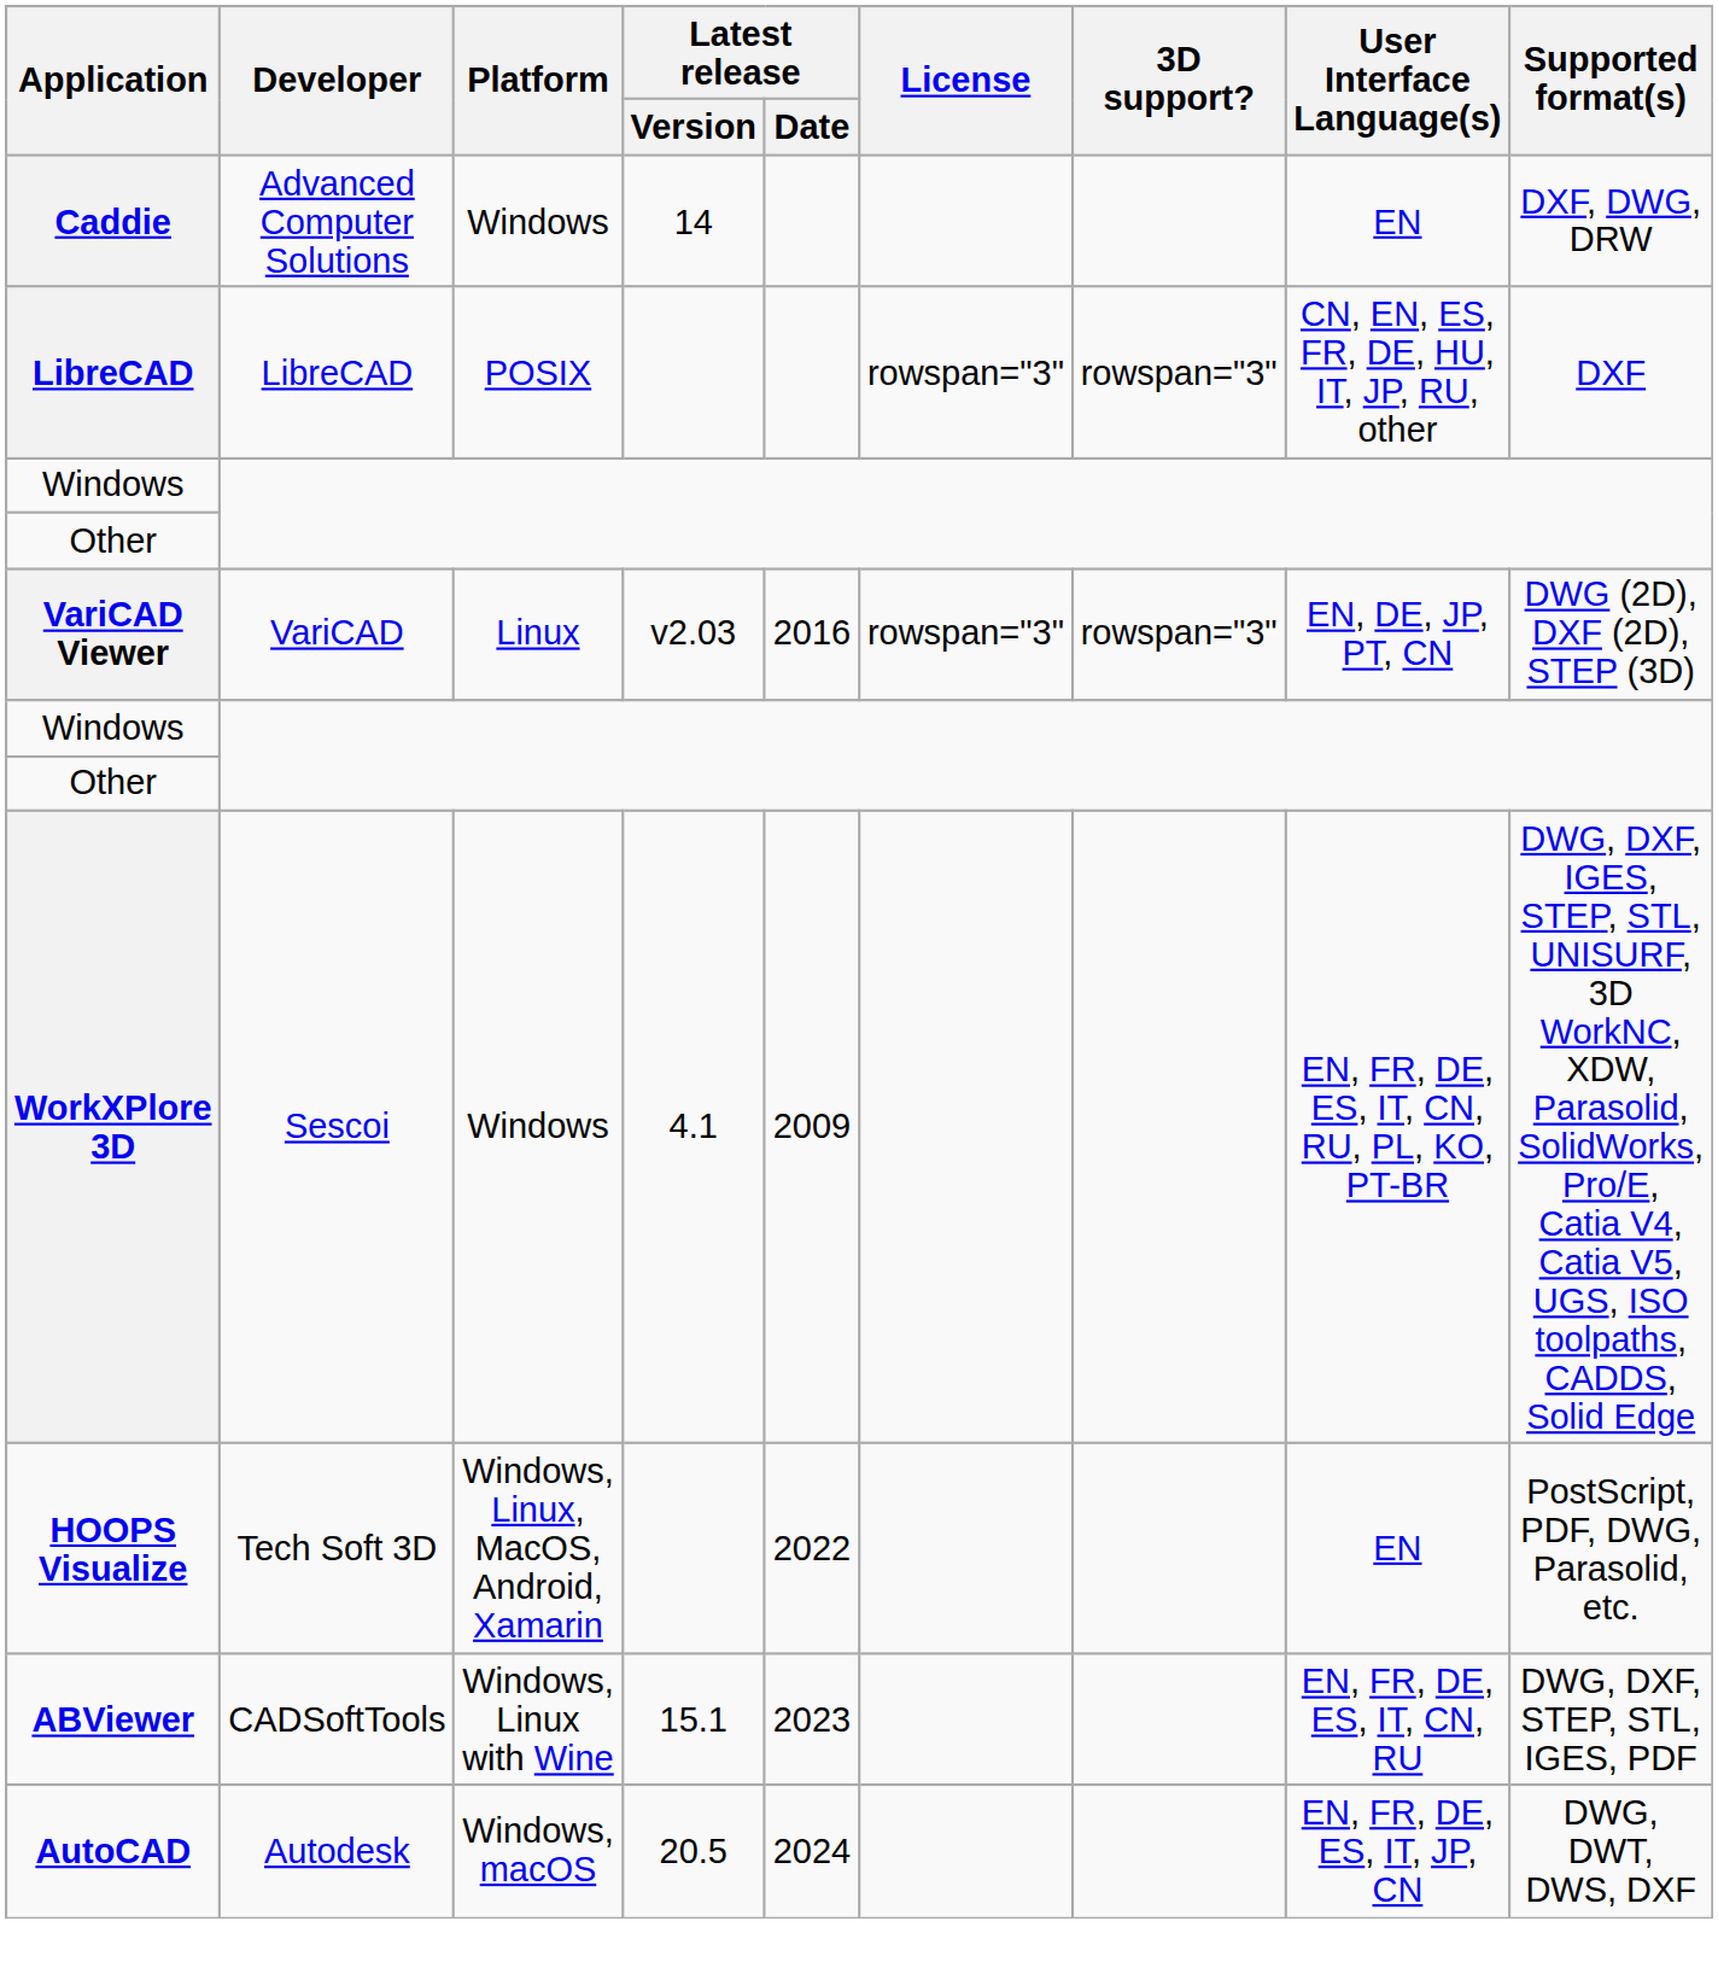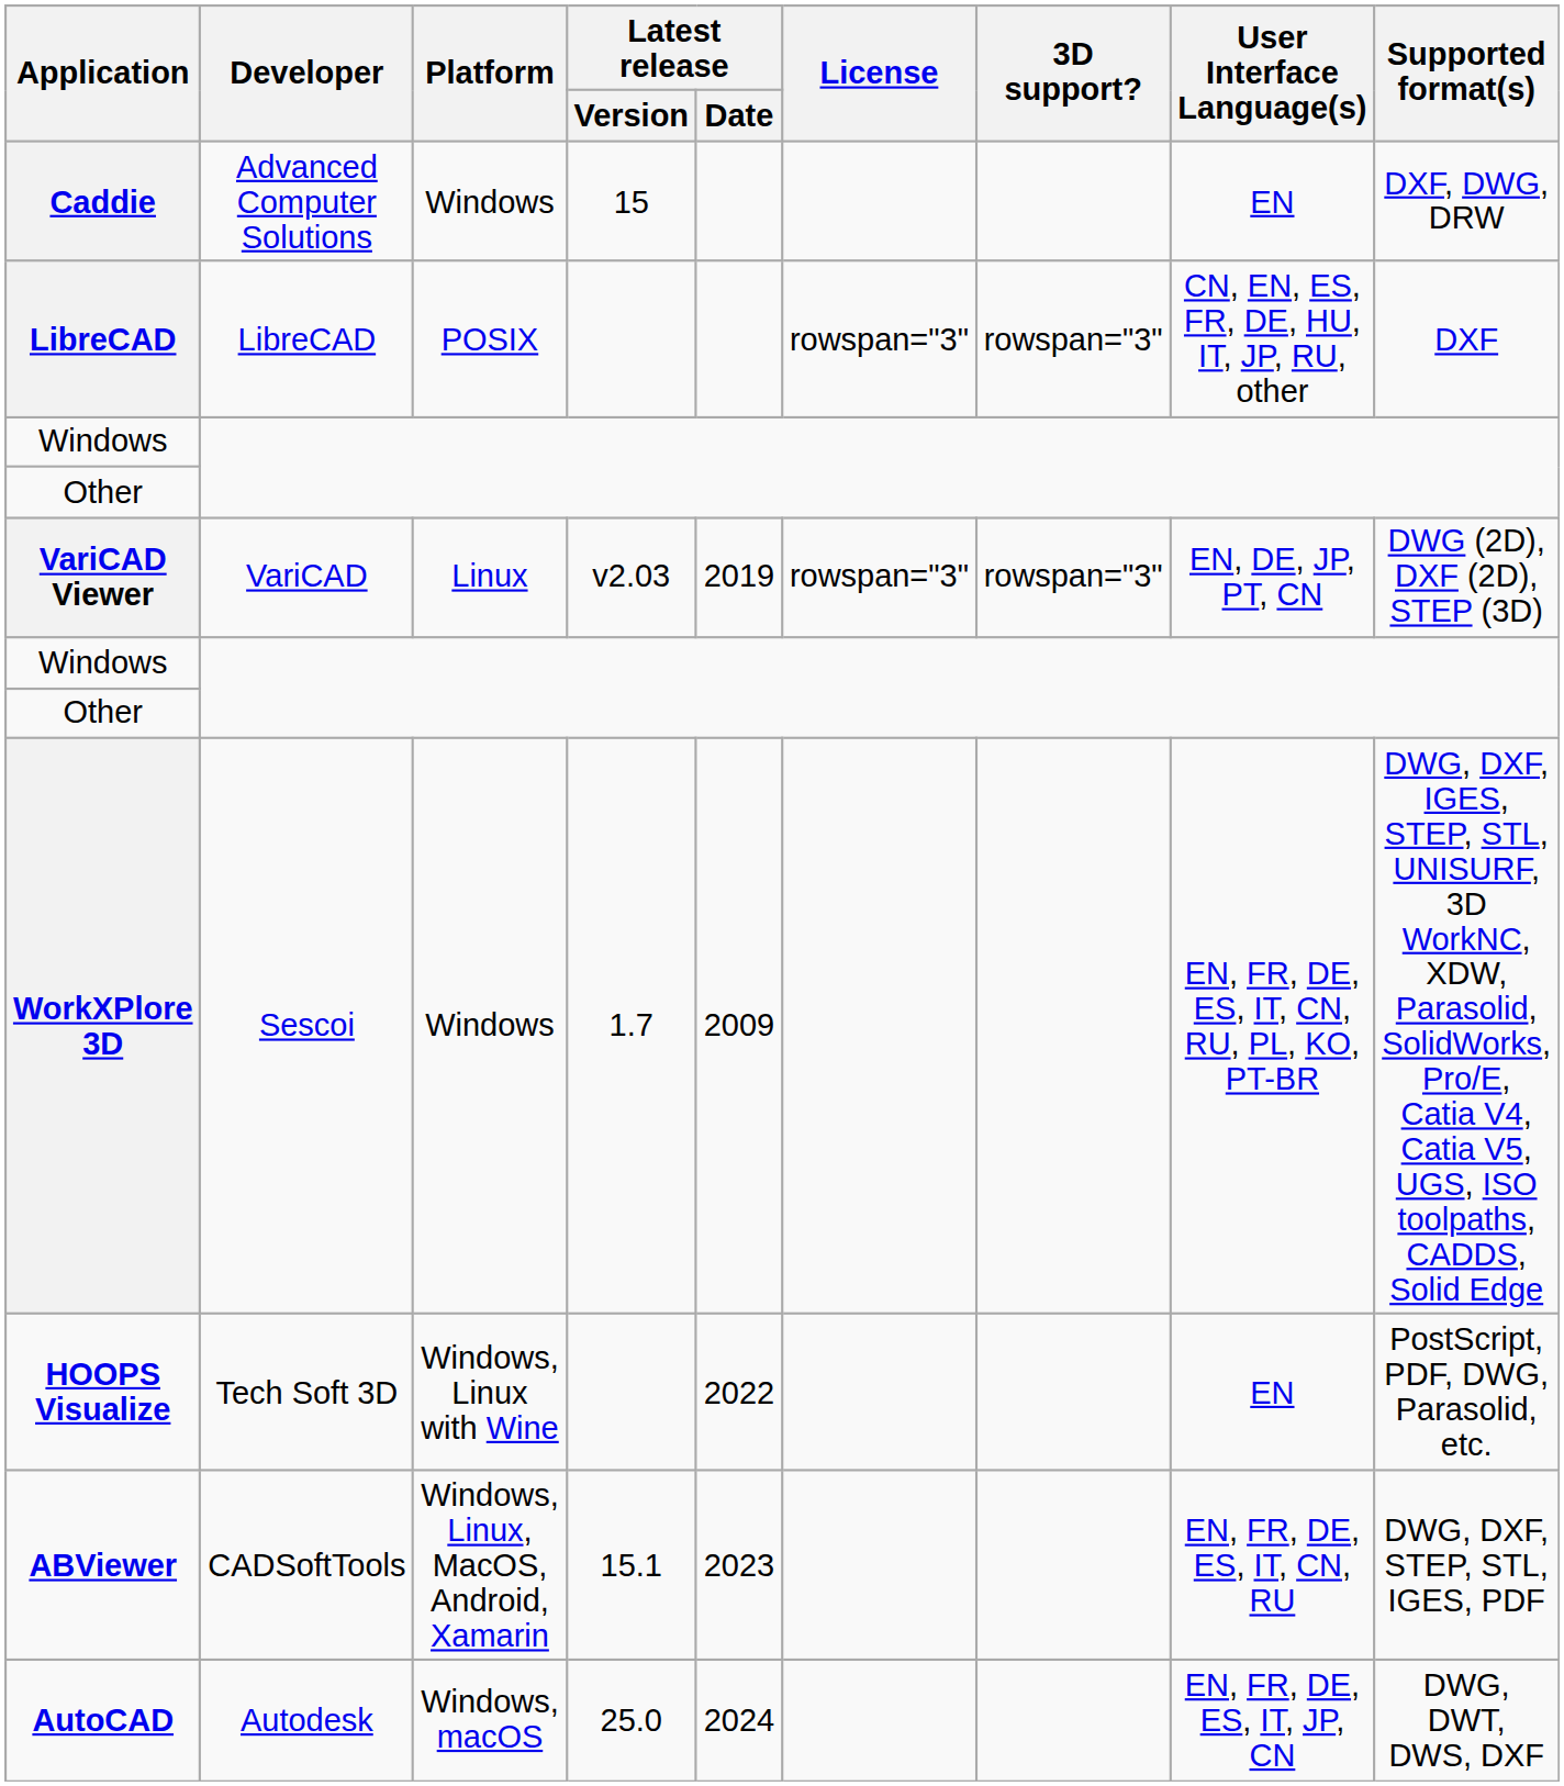Caddie | Latest release / Version: 14 -> 15
VariCAD Viewer | Latest release / Date: 2016 -> 2019
WorkXPlore 3D | Latest release / Version: 4.1 -> 1.7
HOOPS Visualize | Platform: Windows, Linux, MacOS, Android, Xamarin -> Windows, Linux with Wine
ABViewer | Platform: Windows, Linux with Wine -> Windows, Linux, MacOS, Android, Xamarin
AutoCAD | Latest release / Version: 20.5 -> 25.0
